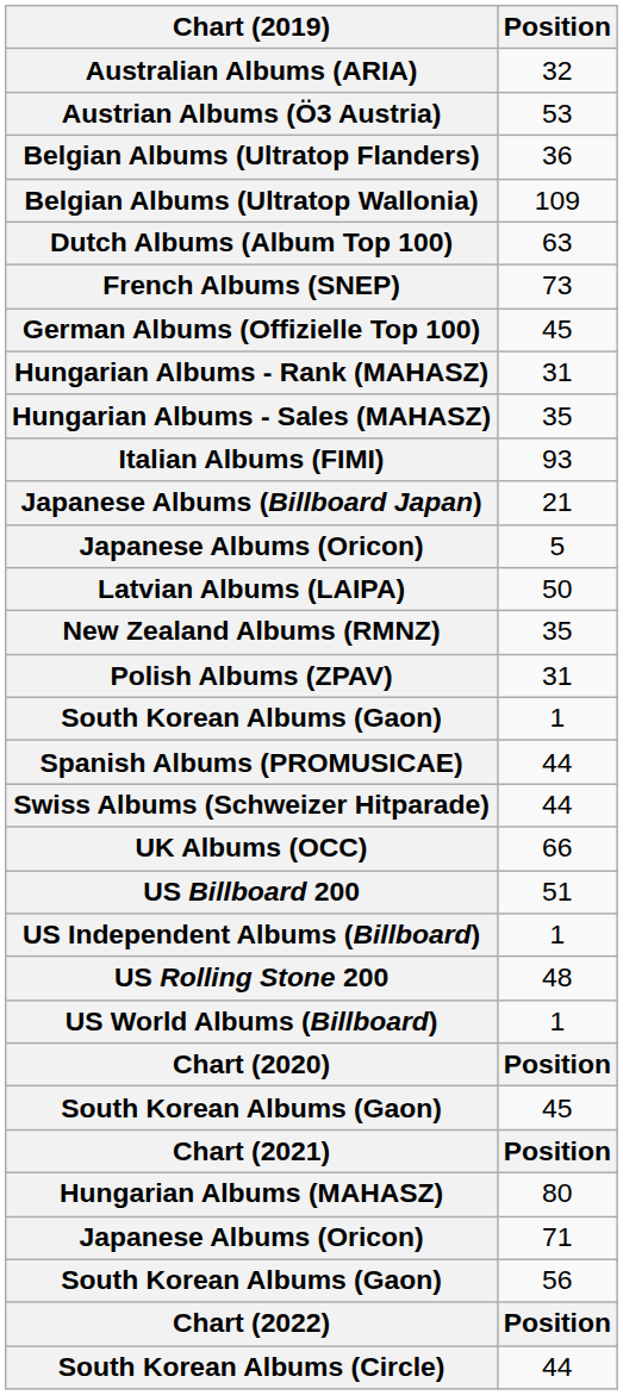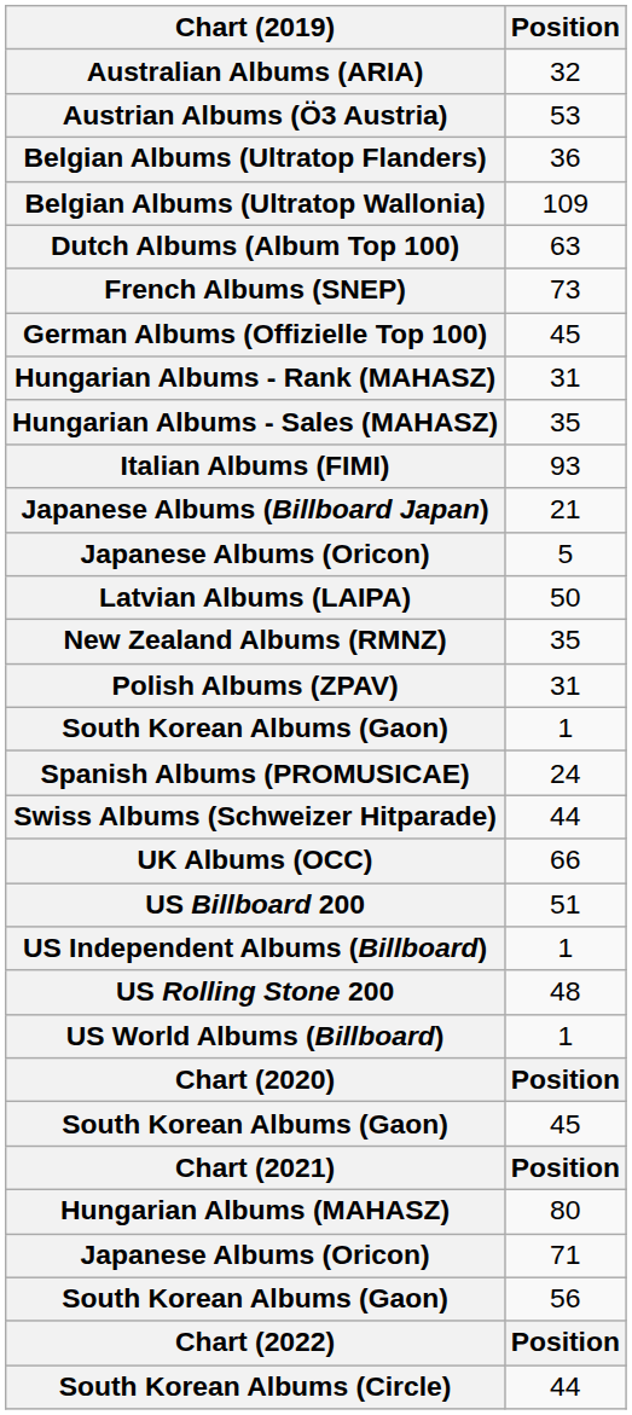row 18 | Position: 44 -> 24
